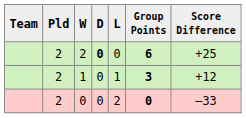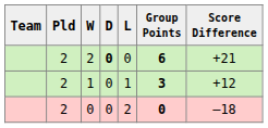row 2 | Score Difference: +25 -> +21
row 4 | Score Difference: –33 -> –18
